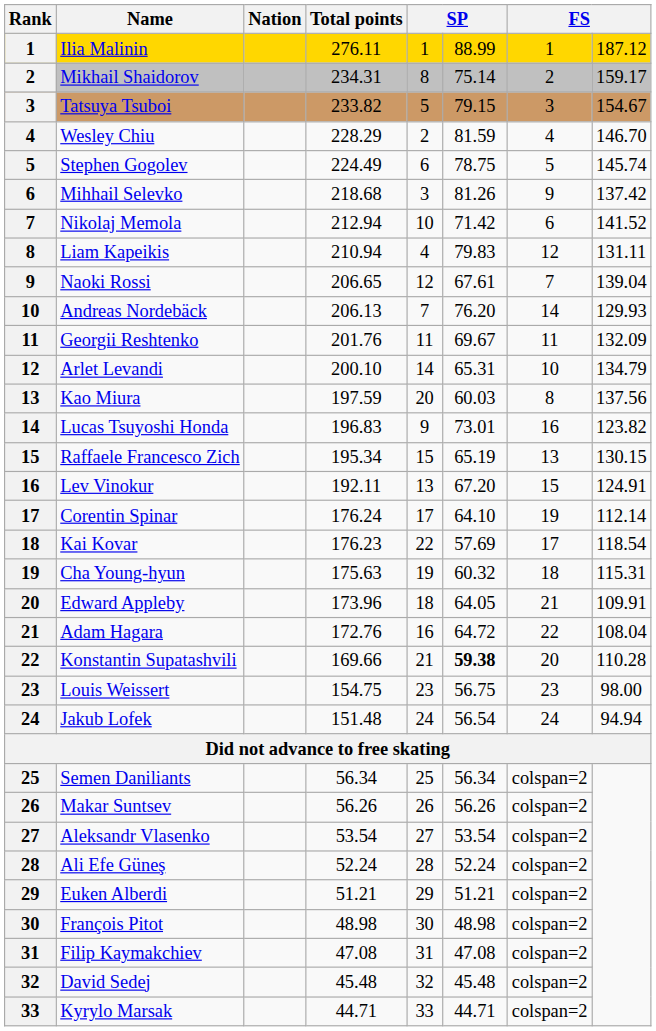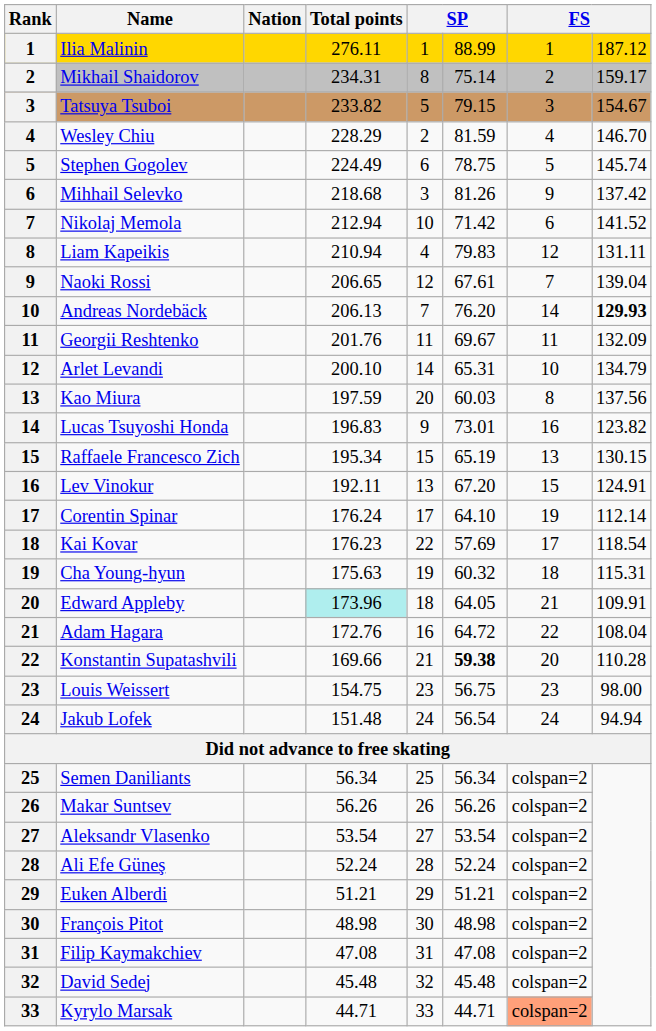Andreas Nordebäck | column 8: normal -> bold
Edward Appleby | Total points: no background -> paleturquoise background
Kyrylo Marsak | column 7: no background -> lightsalmon background
